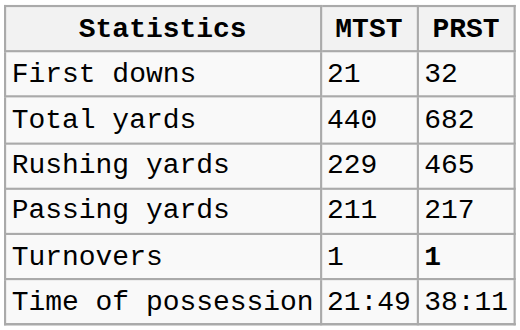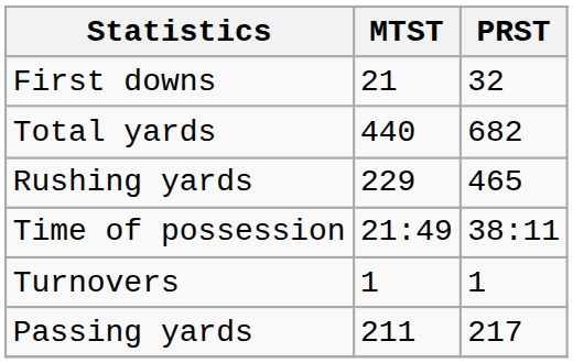rows swapped: Passing yards <-> Time of possession
Turnovers | PRST: bold -> normal
